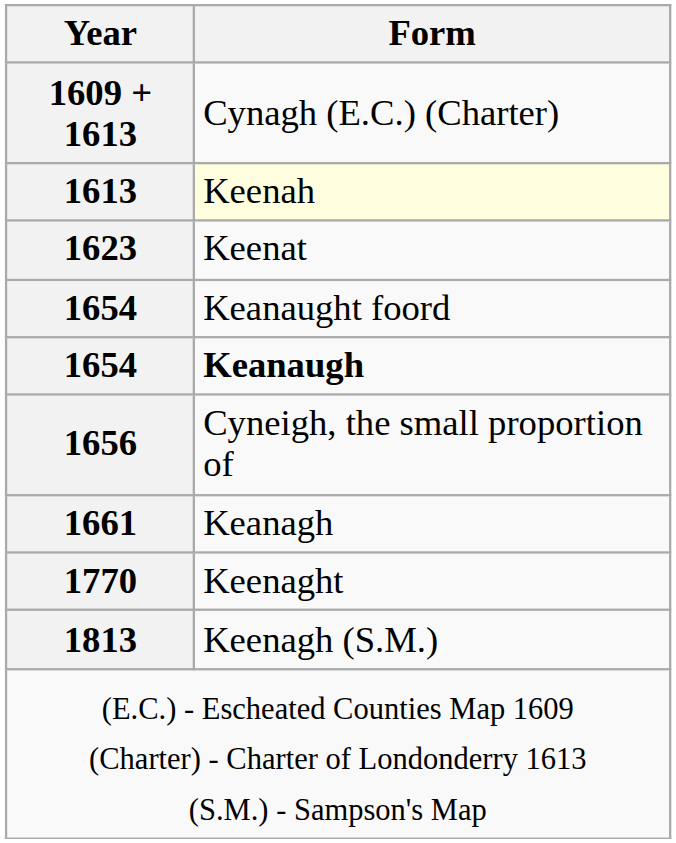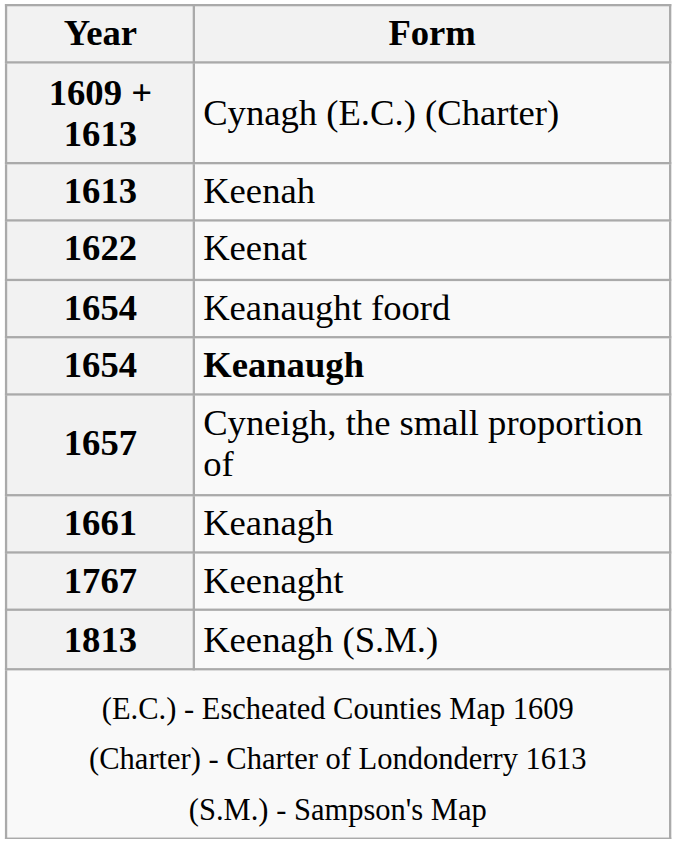row 3 | Form: lightyellow background -> no background
row 4 | Year: 1623 -> 1622
row 7 | Year: 1656 -> 1657
row 9 | Year: 1770 -> 1767
